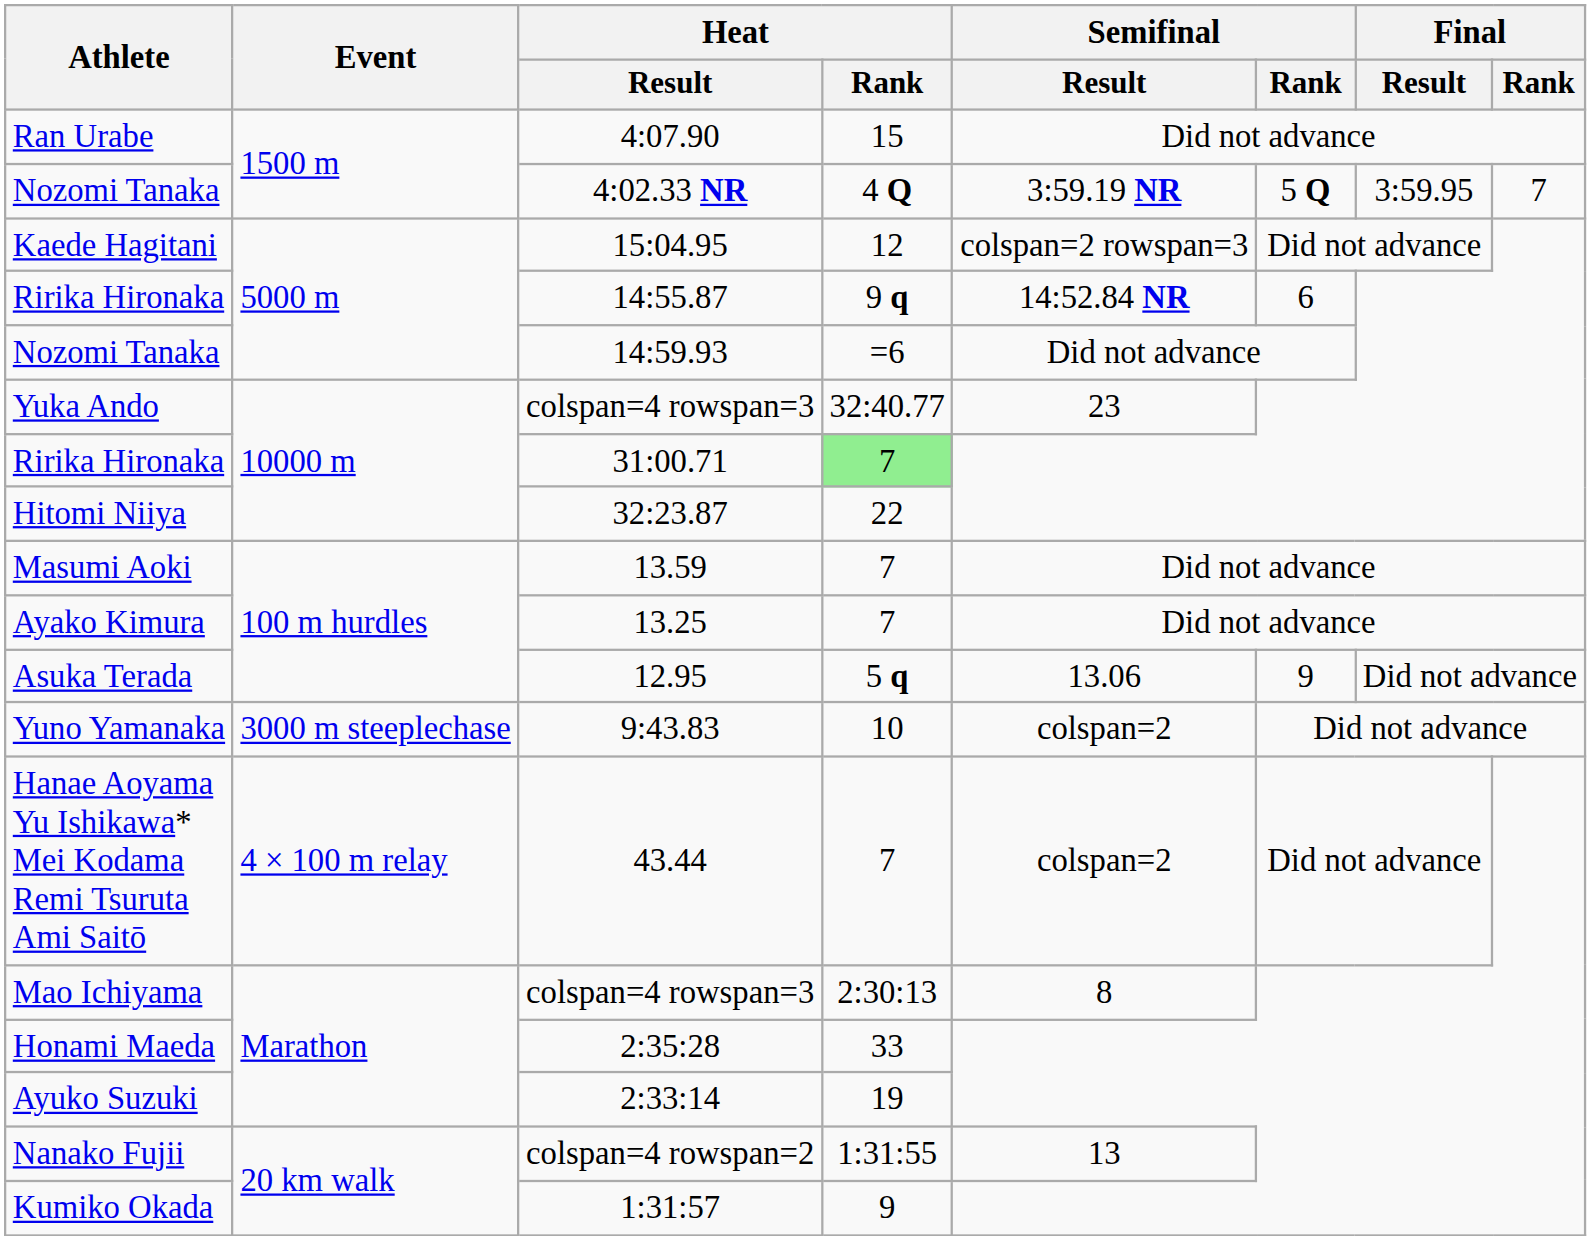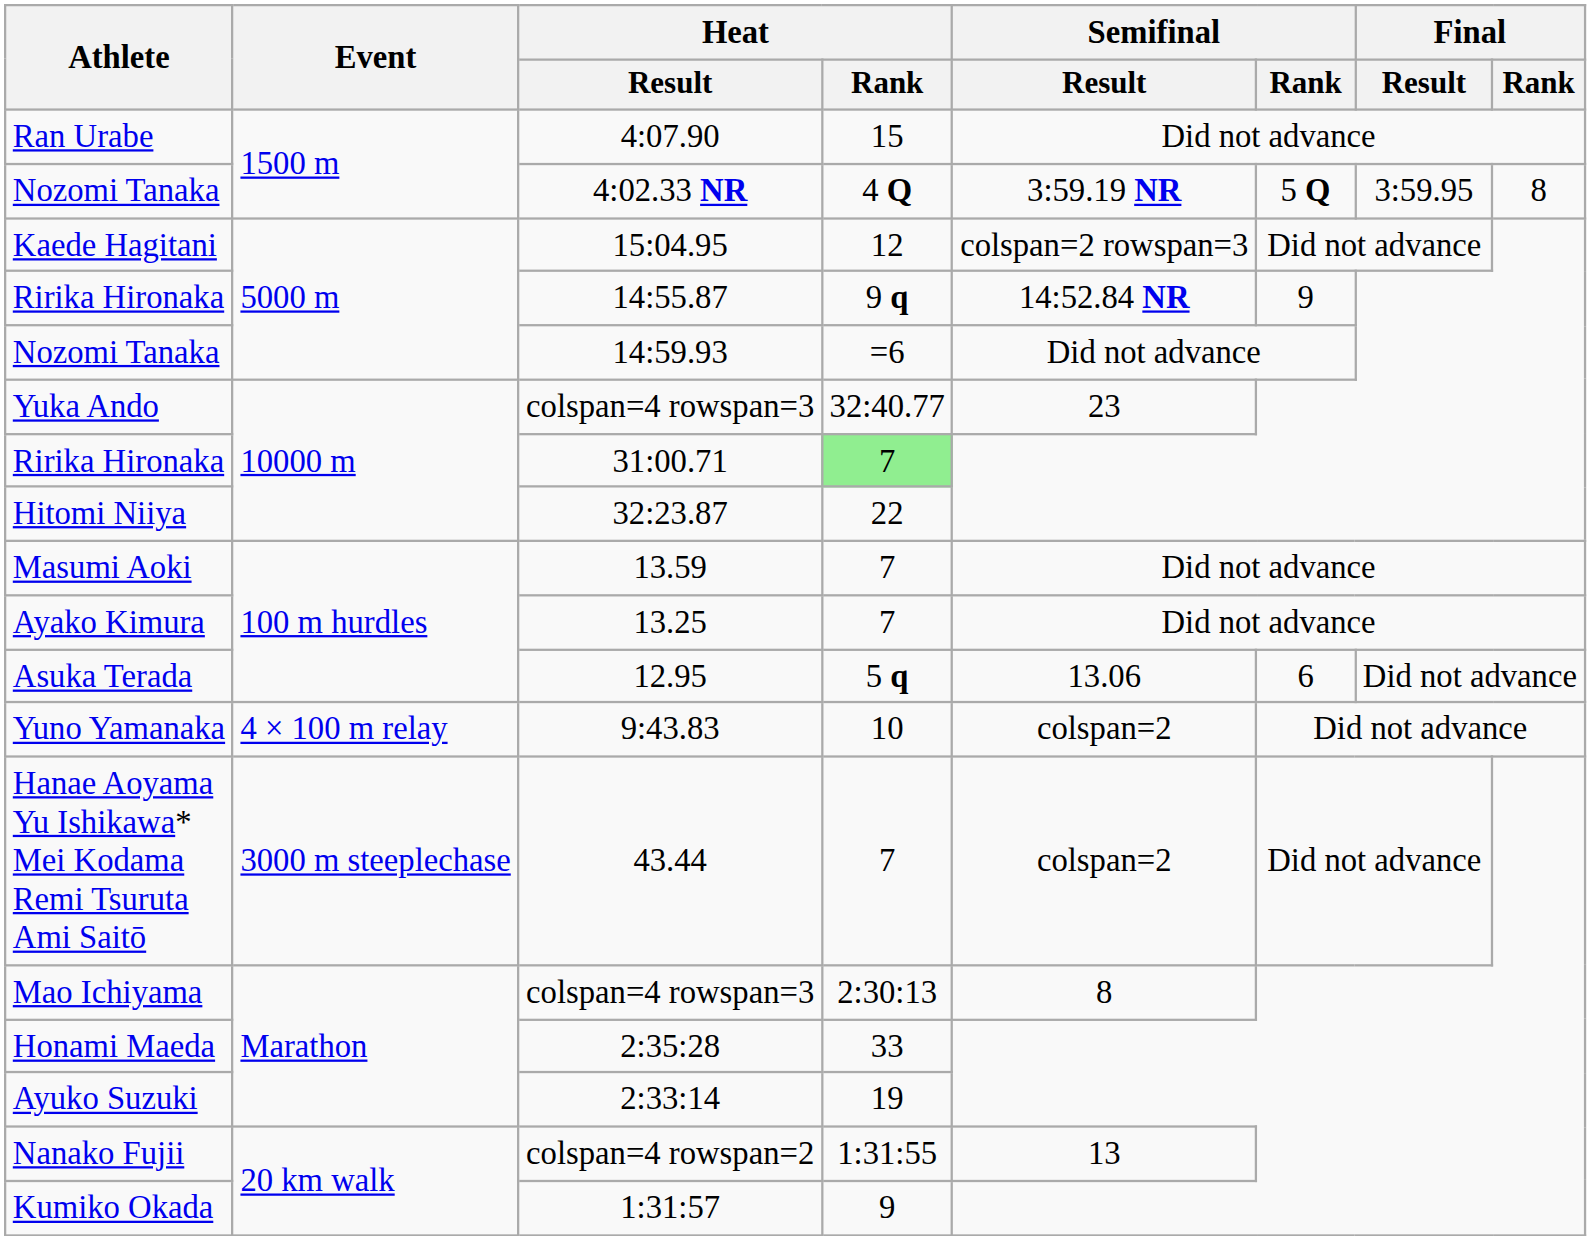4:02.33 NR | Final / Rank: 7 -> 8
14:55.87 | Semifinal / Rank: 6 -> 9
12.95 | Semifinal / Rank: 9 -> 6
9:43.83 | Event: 3000 m steeplechase -> 4 × 100 m relay
43.44 | Event: 4 × 100 m relay -> 3000 m steeplechase
